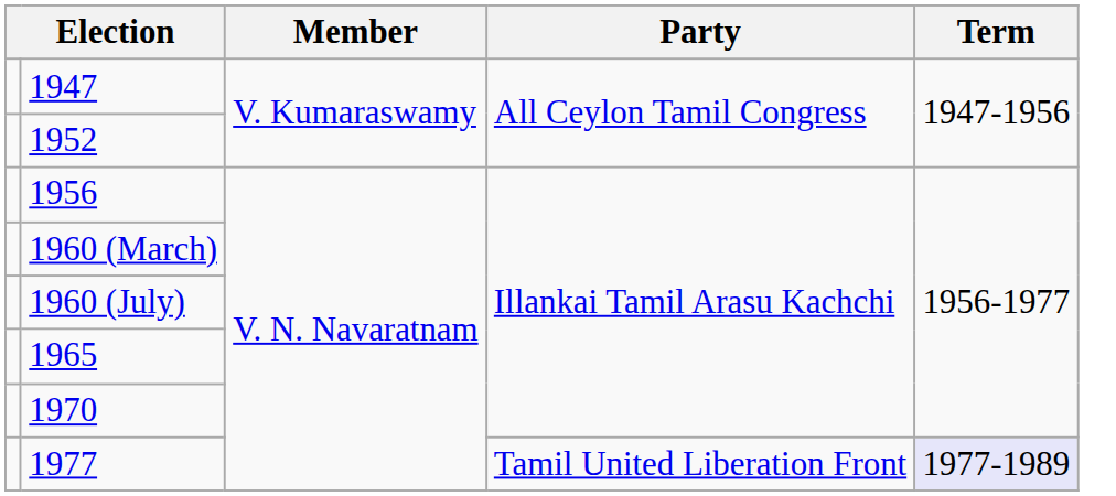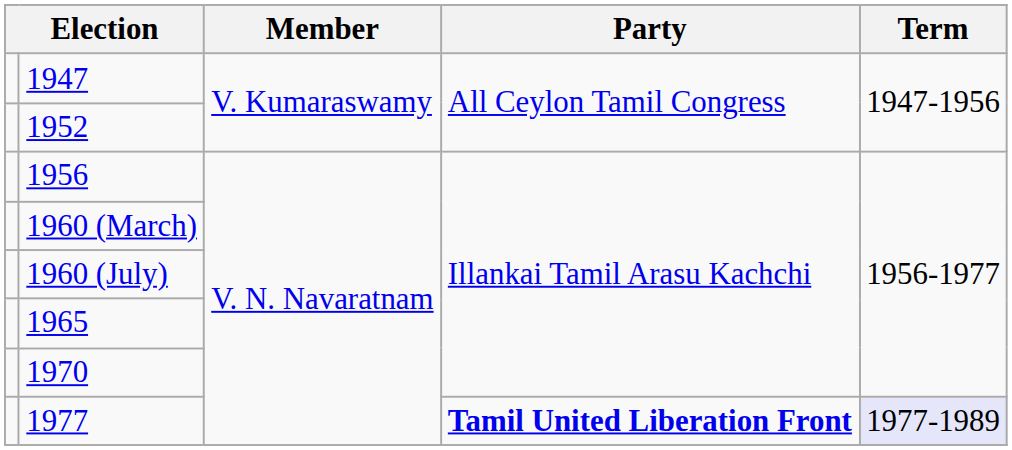1977 | Party: normal -> bold
